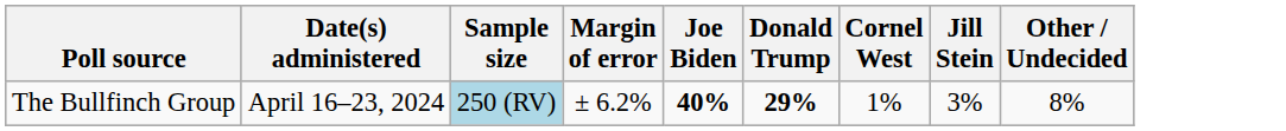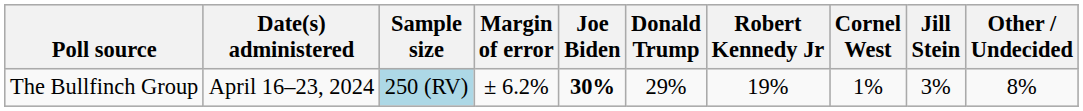+ column: Robert Kennedy Jr | 19%
The Bullfinch Group | Joe Biden: 40% -> 30%
The Bullfinch Group | Donald Trump: bold -> normal
